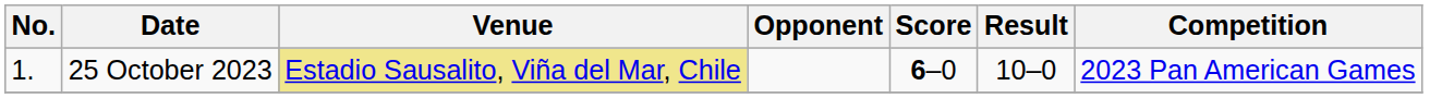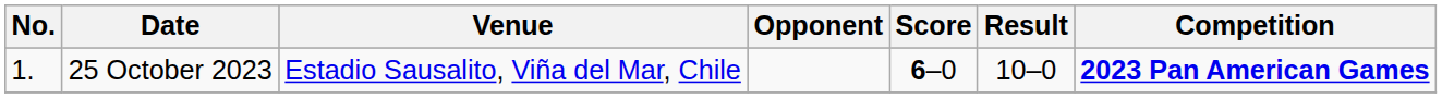25 October 2023 | Venue: khaki background -> no background
25 October 2023 | Competition: normal -> bold
